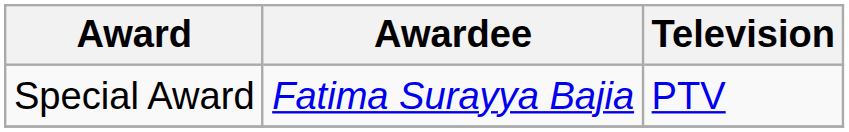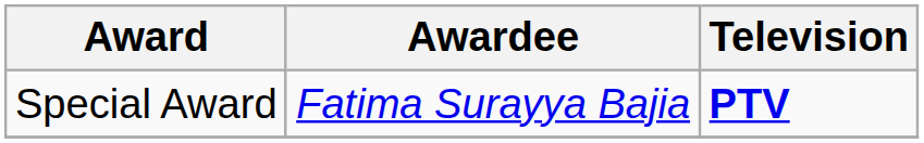Special Award | Television: normal -> bold
